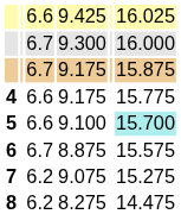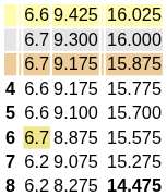5 | column 4: paleturquoise background -> no background
6 | column 2: no background -> khaki background
8 | column 4: normal -> bold
